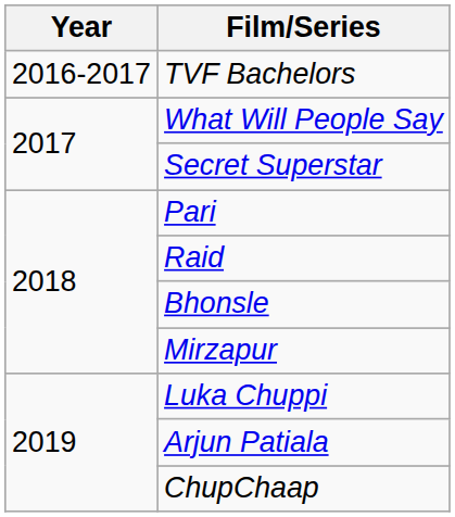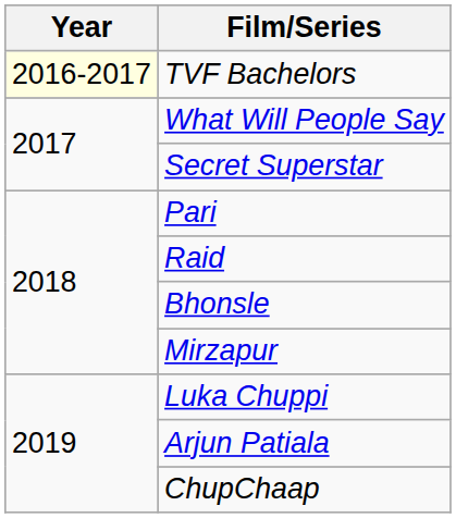TVF Bachelors | Year: no background -> lightyellow background
